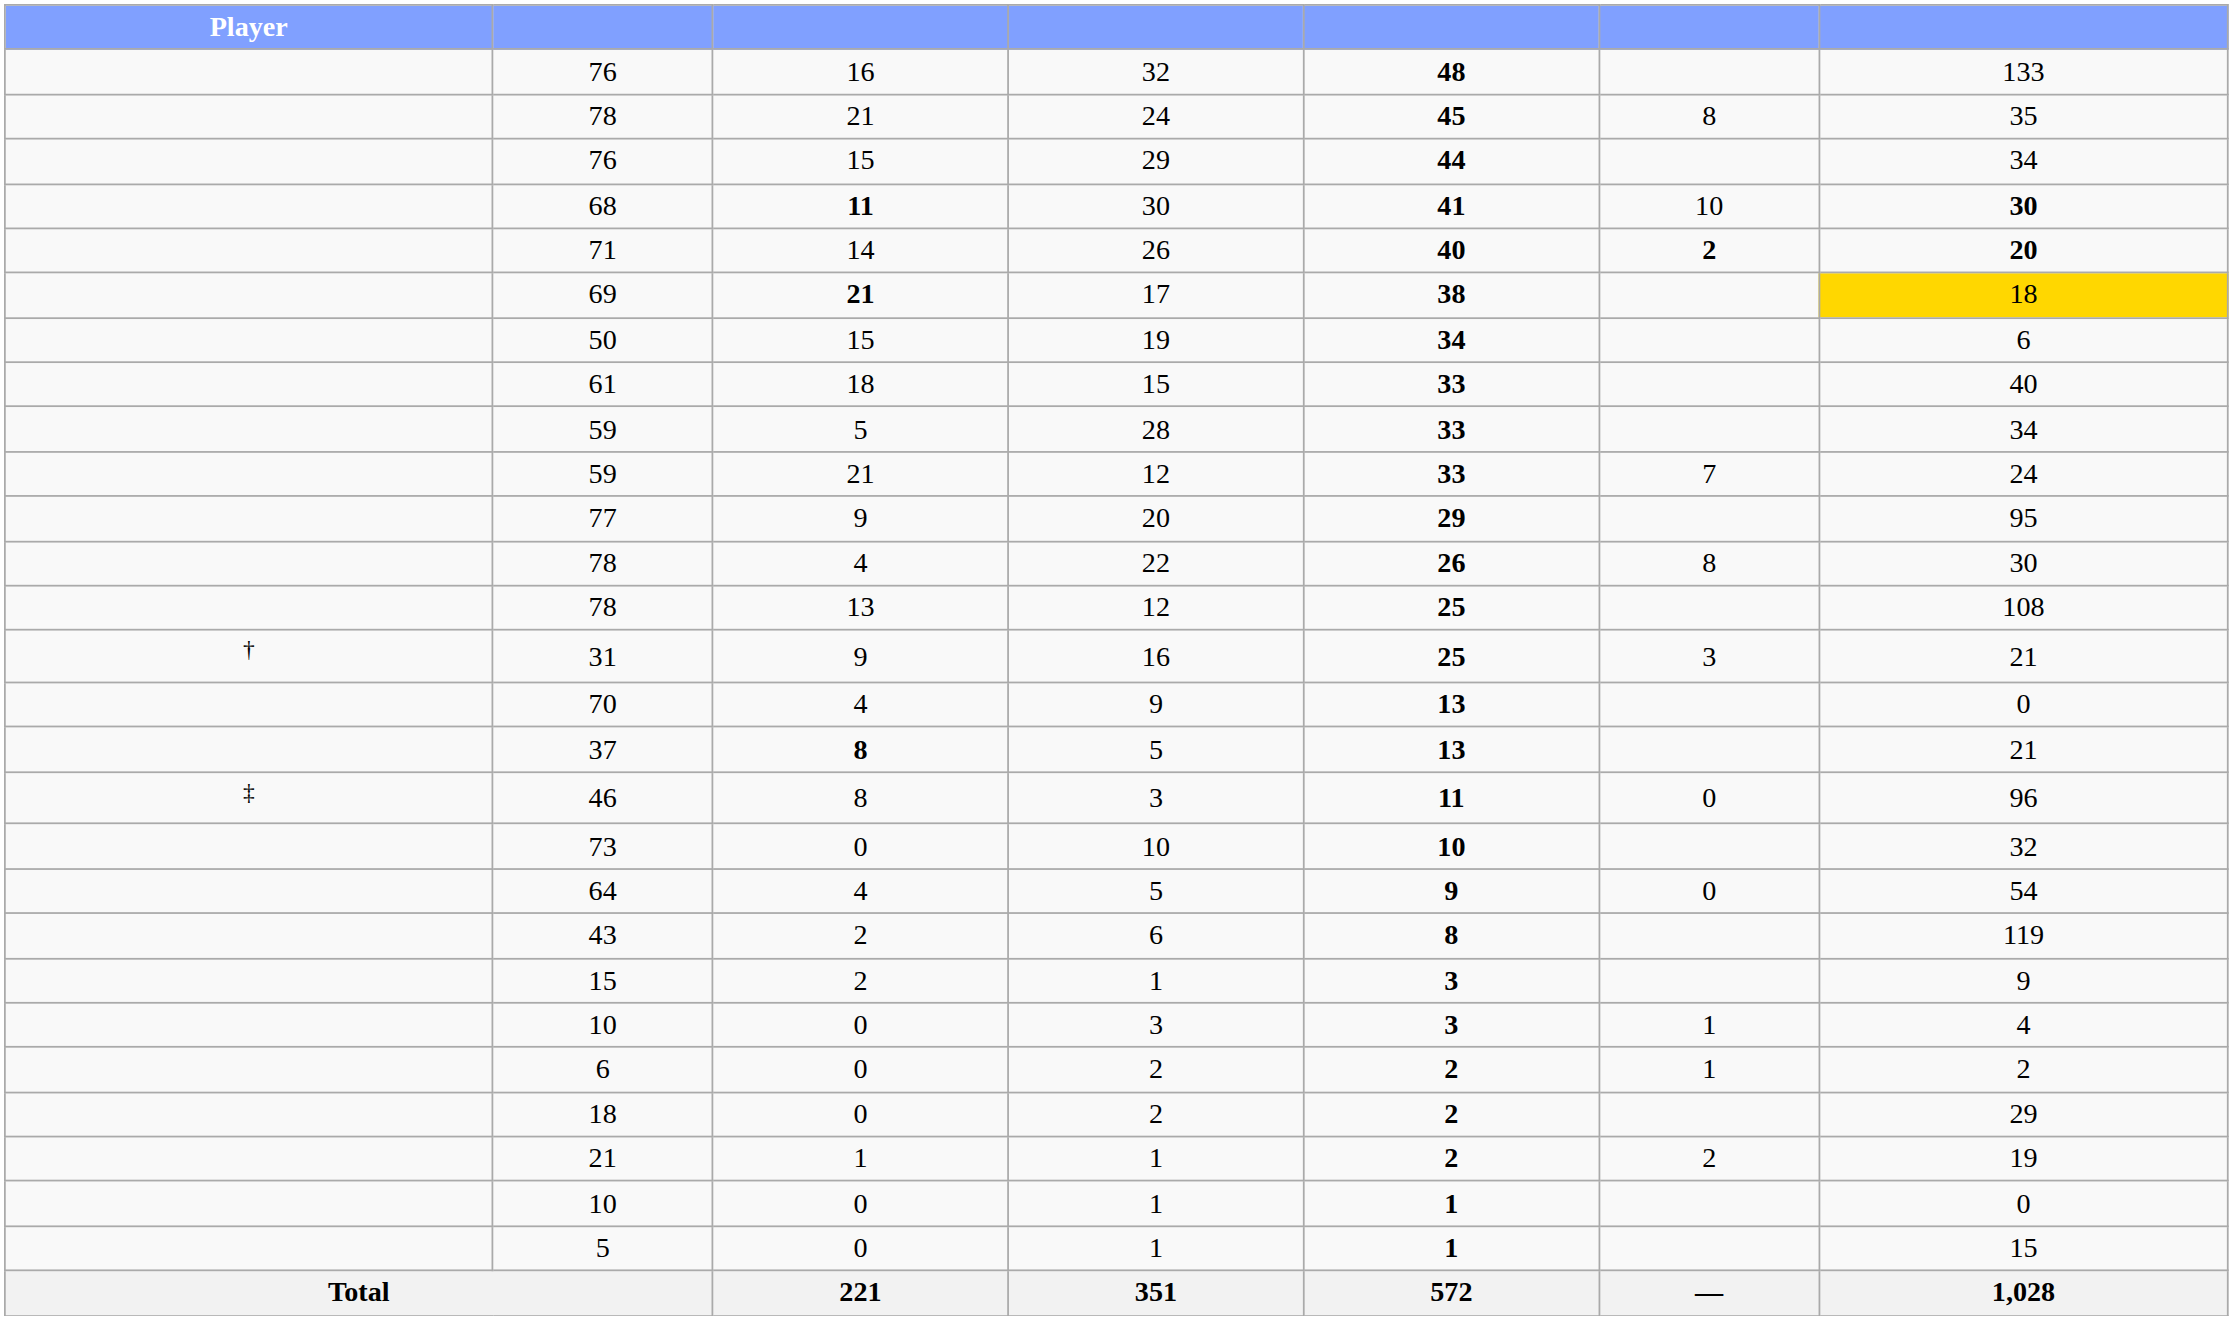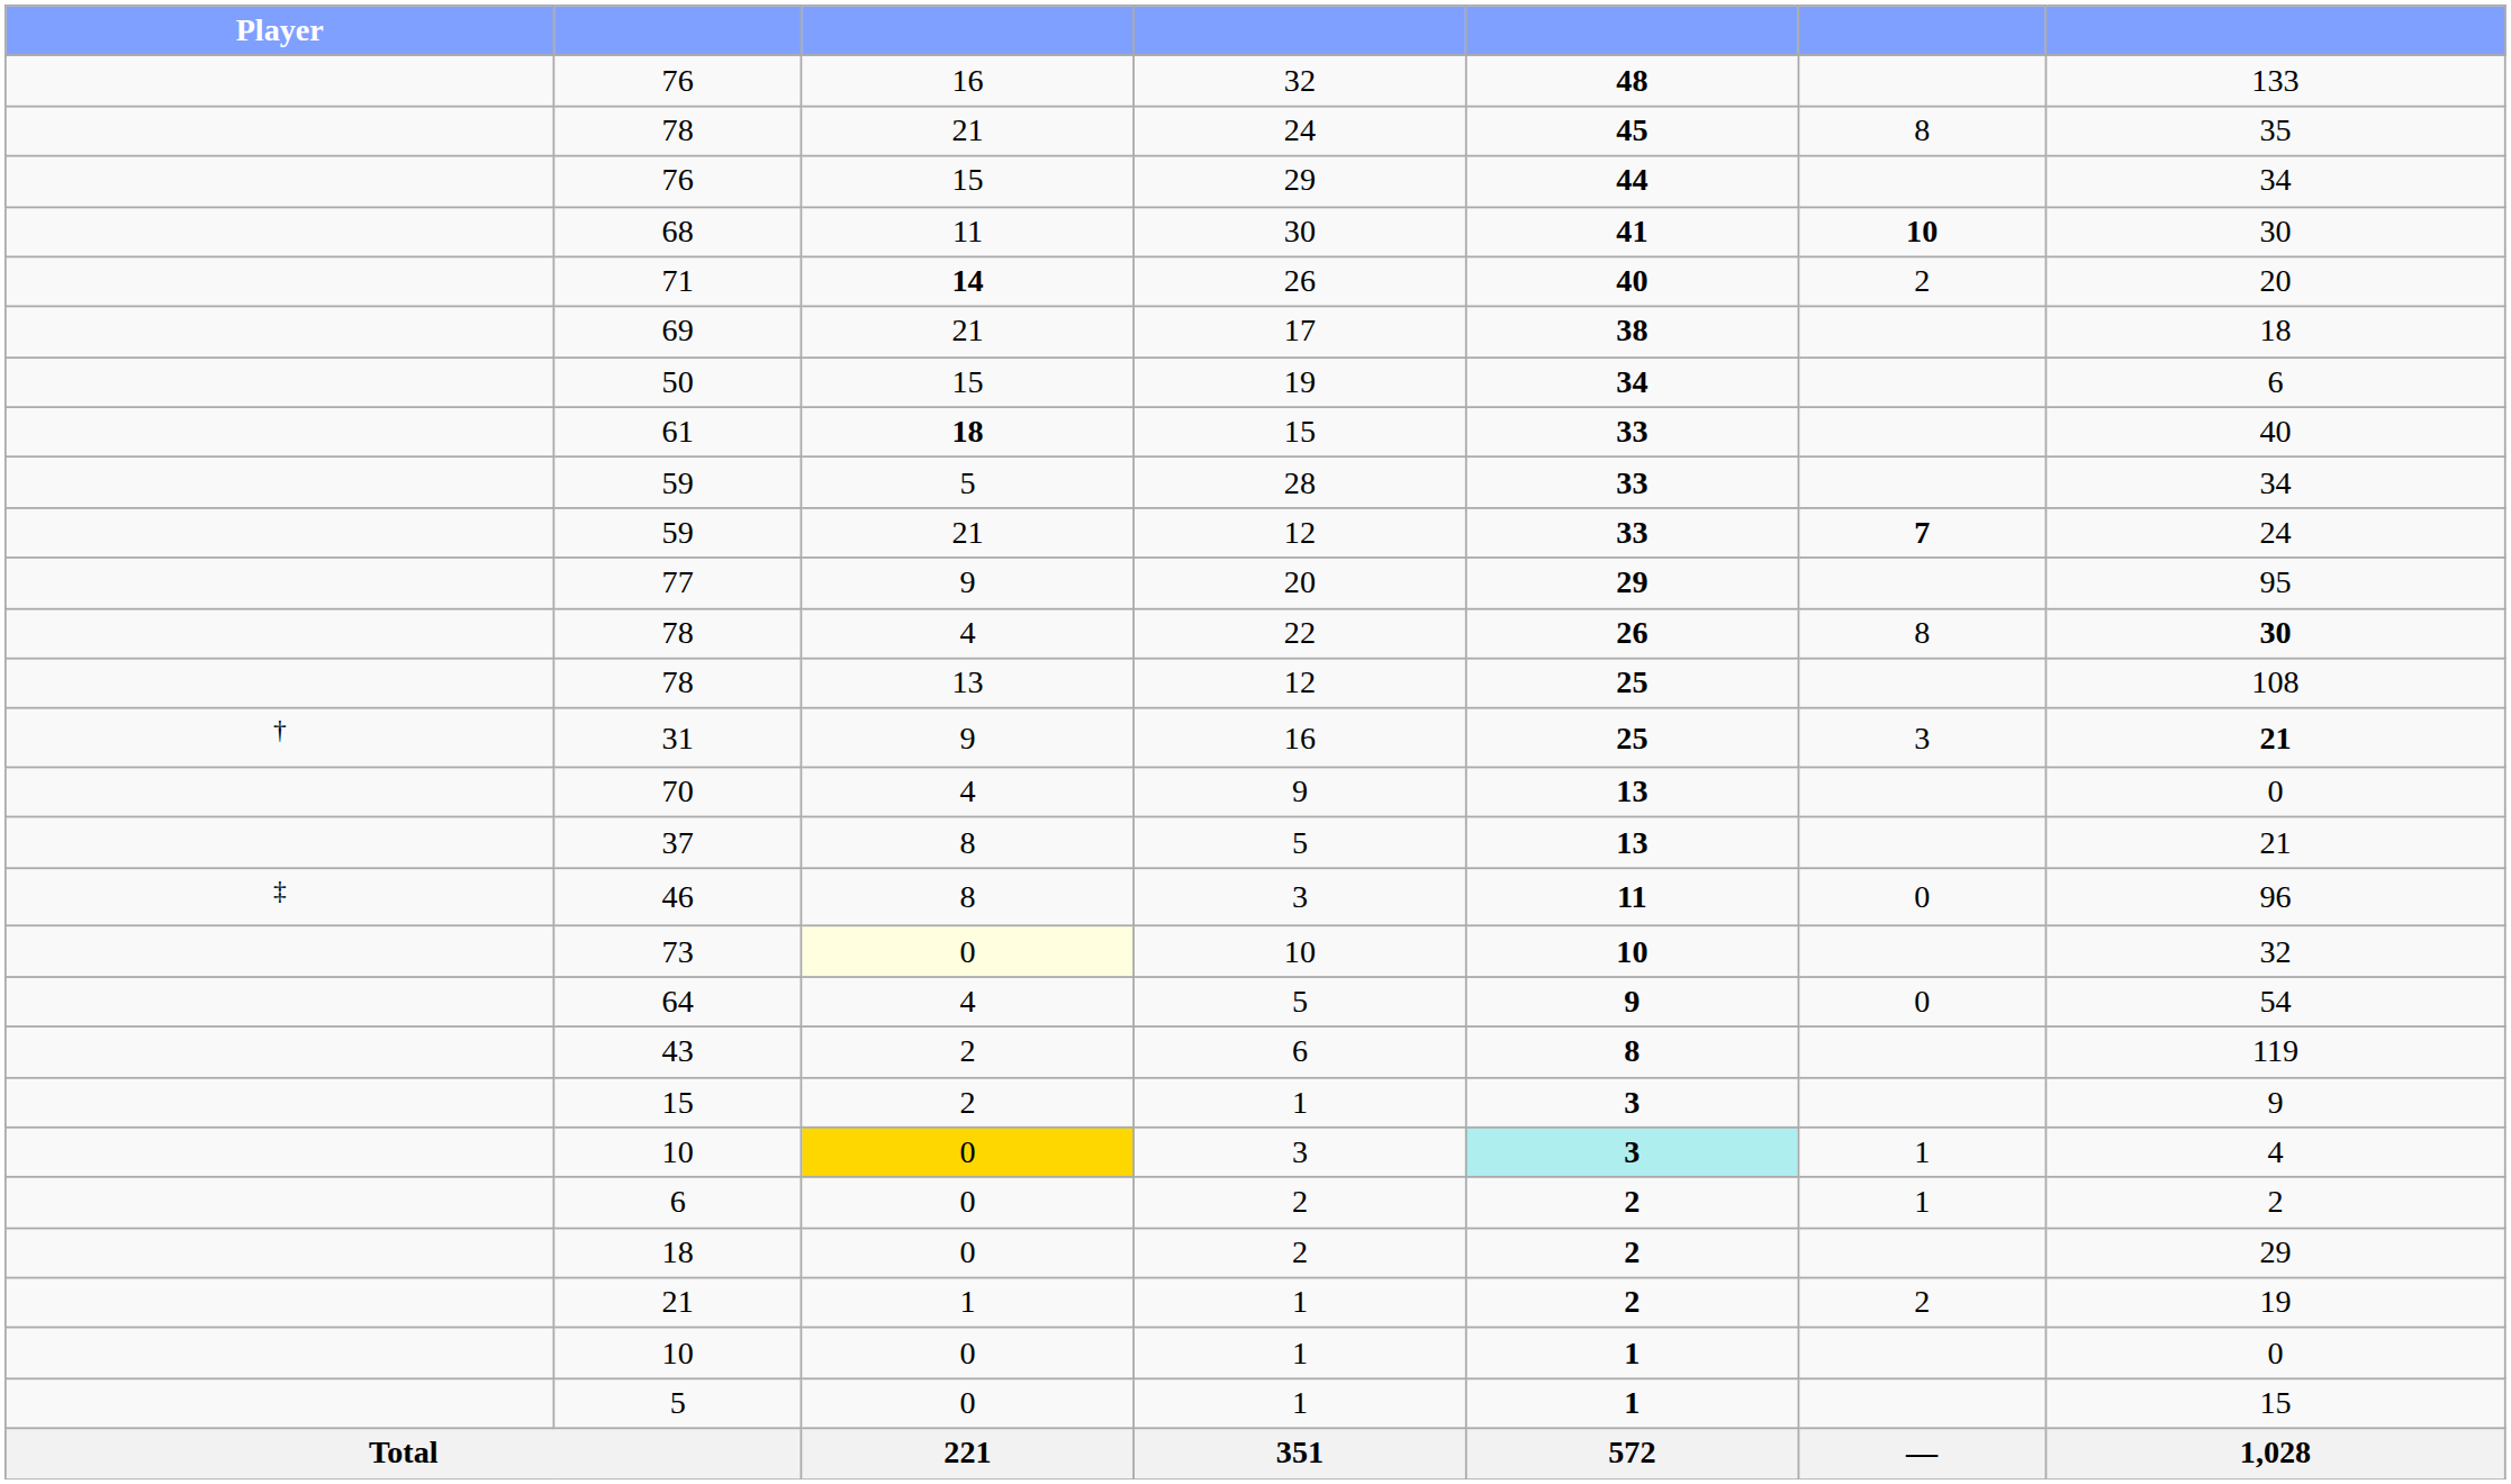68 | column 3: bold -> normal
68 | column 6: normal -> bold
68 | column 7: bold -> normal
71 | column 3: normal -> bold
71 | column 6: bold -> normal
71 | column 7: bold -> normal
69 | column 3: bold -> normal
69 | column 7: gold background -> no background
61 | column 3: normal -> bold
59 / 12 | column 6: normal -> bold
78 / 22 | column 7: normal -> bold
31 | column 7: normal -> bold
37 | column 3: bold -> normal
73 | column 3: no background -> lightyellow background
10 / 3 | column 3: no background -> gold background
10 / 3 | column 5: no background -> paleturquoise background
